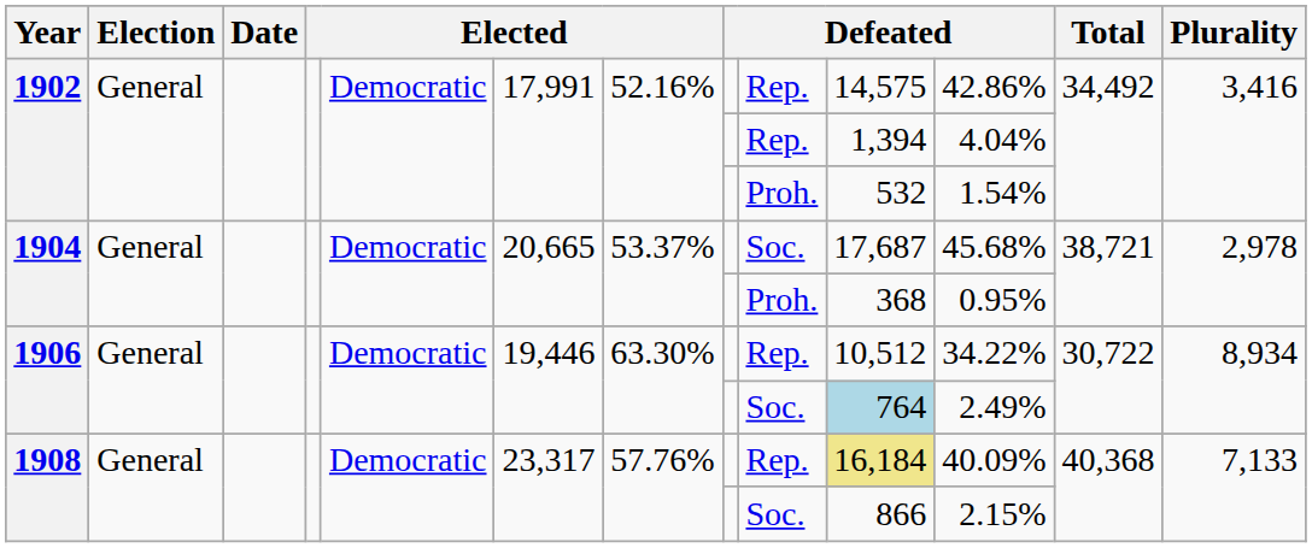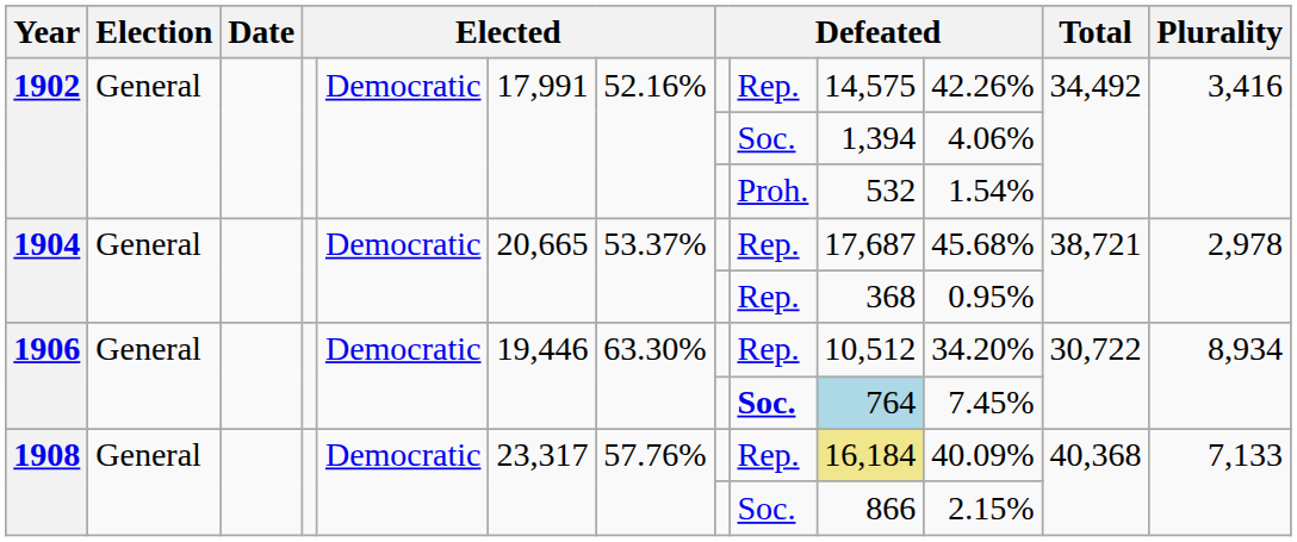row 2 | column 11: 42.86% -> 42.26%
row 3 | column 9: Rep. -> Soc.
row 3 | column 11: 4.04% -> 4.06%
row 5 | column 9: Soc. -> Rep.
row 6 | column 9: Proh. -> Rep.
row 7 | column 11: 34.22% -> 34.20%
row 8 | column 9: normal -> bold
row 8 | column 11: 2.49% -> 7.45%
